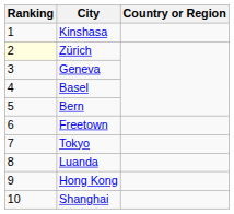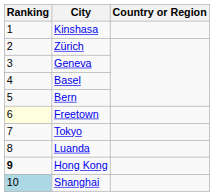Zürich | Ranking: lightyellow background -> no background
Freetown | Ranking: no background -> lightyellow background
Hong Kong | Ranking: normal -> bold
Shanghai | Ranking: no background -> lightblue background
